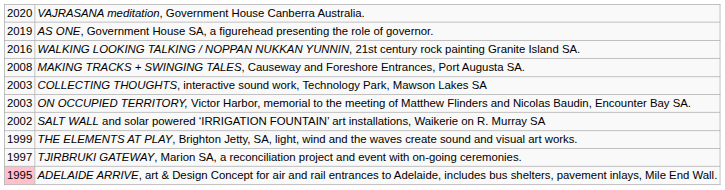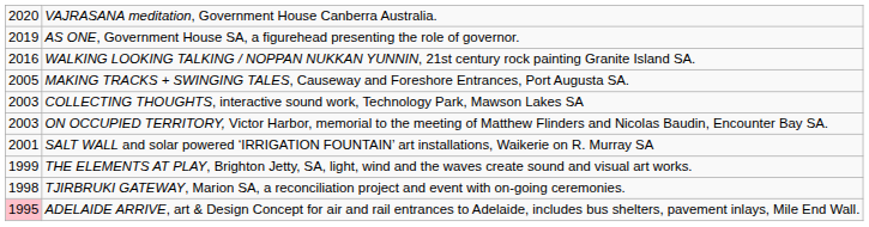row 4 | column 1: 2008 -> 2005
row 7 | column 1: 2002 -> 2001
row 9 | column 1: 1997 -> 1998
